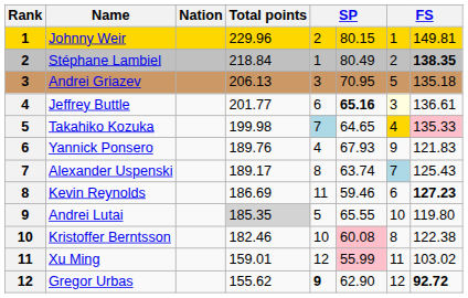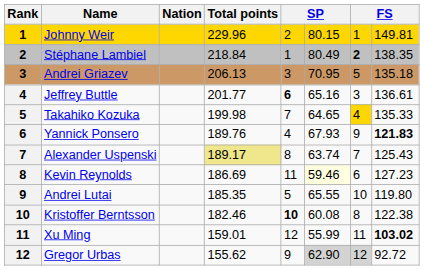Stéphane Lambiel | column 7: normal -> bold
Stéphane Lambiel | column 8: bold -> normal
Jeffrey Buttle | column 5: normal -> bold
Jeffrey Buttle | column 6: bold -> normal
Jeffrey Buttle | column 7: lightyellow background -> no background
Takahiko Kozuka | column 5: lightblue background -> no background
Takahiko Kozuka | column 8: pink background -> no background
Yannick Ponsero | column 8: normal -> bold
Alexander Uspenski | Total points: no background -> khaki background
Alexander Uspenski | column 7: lightblue background -> no background
Kevin Reynolds | column 6: no background -> lightyellow background
Kevin Reynolds | column 8: bold -> normal
Andrei Lutai | Total points: lightgrey background -> no background
Kristoffer Berntsson | column 5: normal -> bold
Kristoffer Berntsson | column 6: pink background -> no background
Xu Ming | column 6: pink background -> no background
Xu Ming | column 8: normal -> bold
Gregor Urbas | column 5: bold -> normal
Gregor Urbas | column 6: no background -> lightgrey background
Gregor Urbas | column 7: no background -> lightgrey background
Gregor Urbas | column 8: bold -> normal
